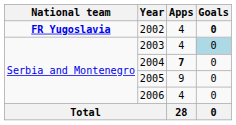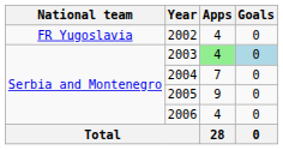2002 | National team: bold -> normal
2002 | Goals: bold -> normal
2003 | Apps: no background -> lightgreen background
2004 | Apps: bold -> normal
